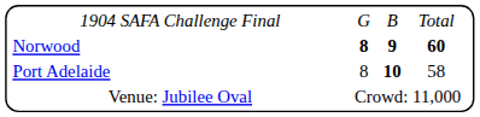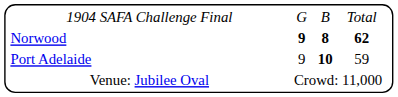Norwood | column 2: 8 -> 9
Norwood | column 3: 9 -> 8
Norwood | column 4: 60 -> 62
Port Adelaide | column 2: 8 -> 9
Port Adelaide | column 4: 58 -> 59
